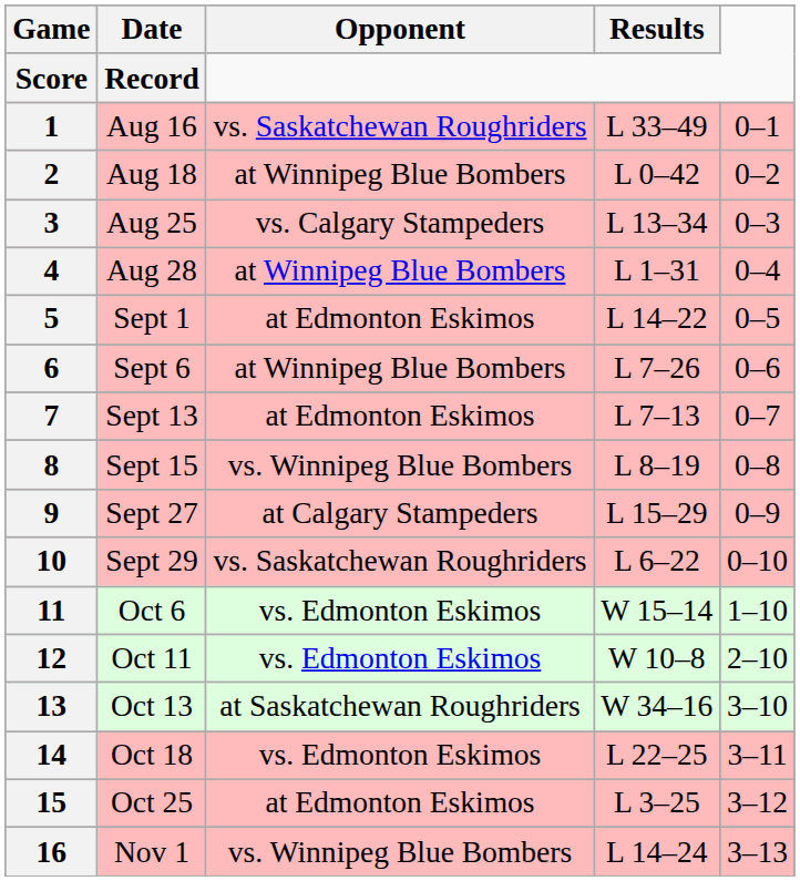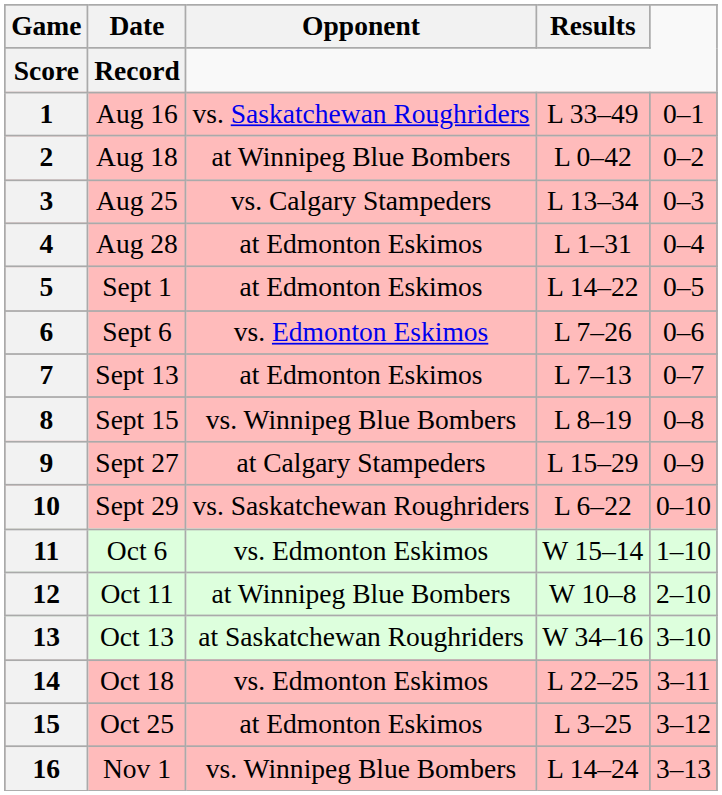4 | Opponent: at Winnipeg Blue Bombers -> at Edmonton Eskimos
6 | Opponent: at Winnipeg Blue Bombers -> vs. Edmonton Eskimos
12 | Opponent: vs. Edmonton Eskimos -> at Winnipeg Blue Bombers
